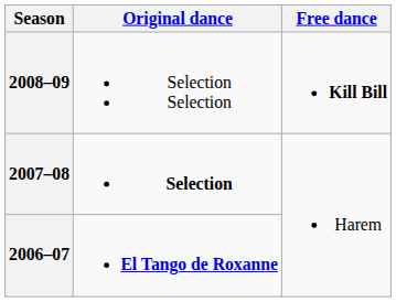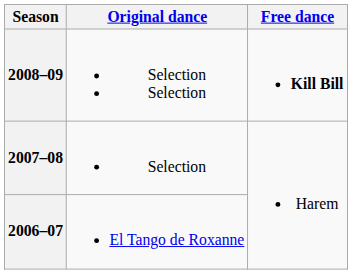2007–08 | Original dance: bold -> normal
2006–07 | Original dance: bold -> normal
